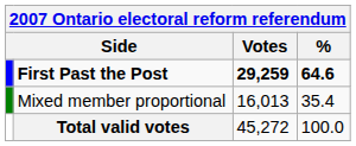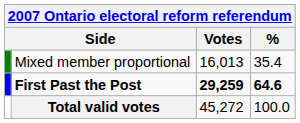rows swapped: First Past the Post <-> Mixed member proportional
